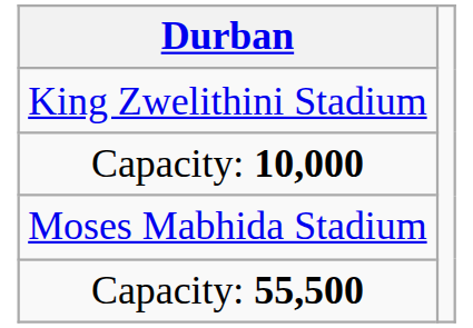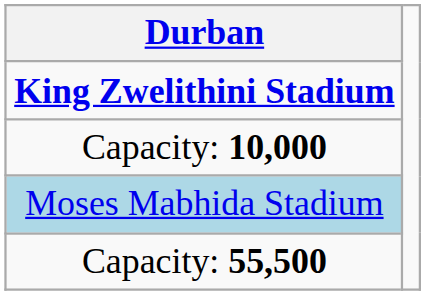King Zwelithini Stadium | Durban: normal -> bold
Moses Mabhida Stadium | Durban: no background -> lightblue background
